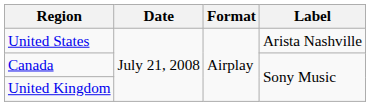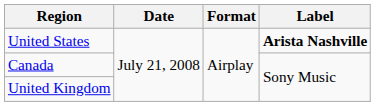United States | Label: normal -> bold
